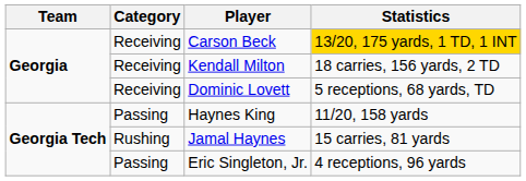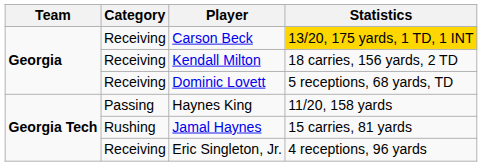Eric Singleton, Jr. | Category: Passing -> Receiving
